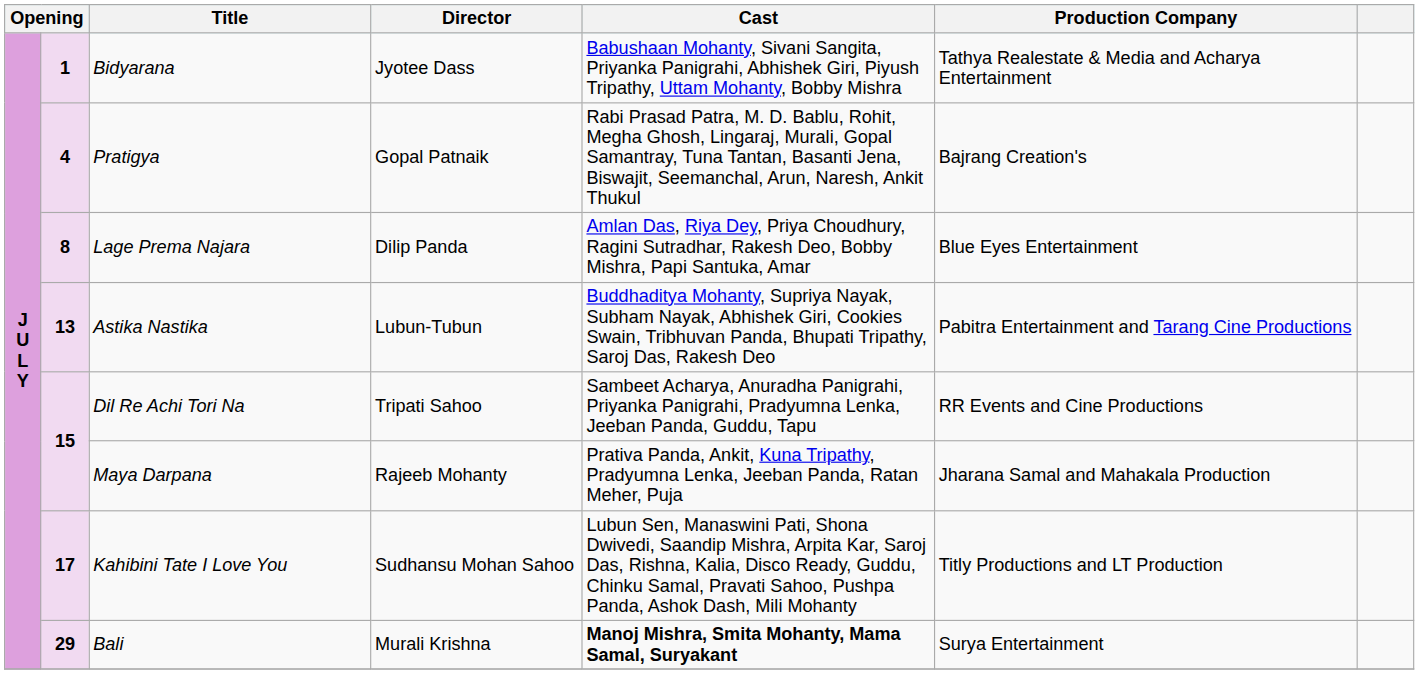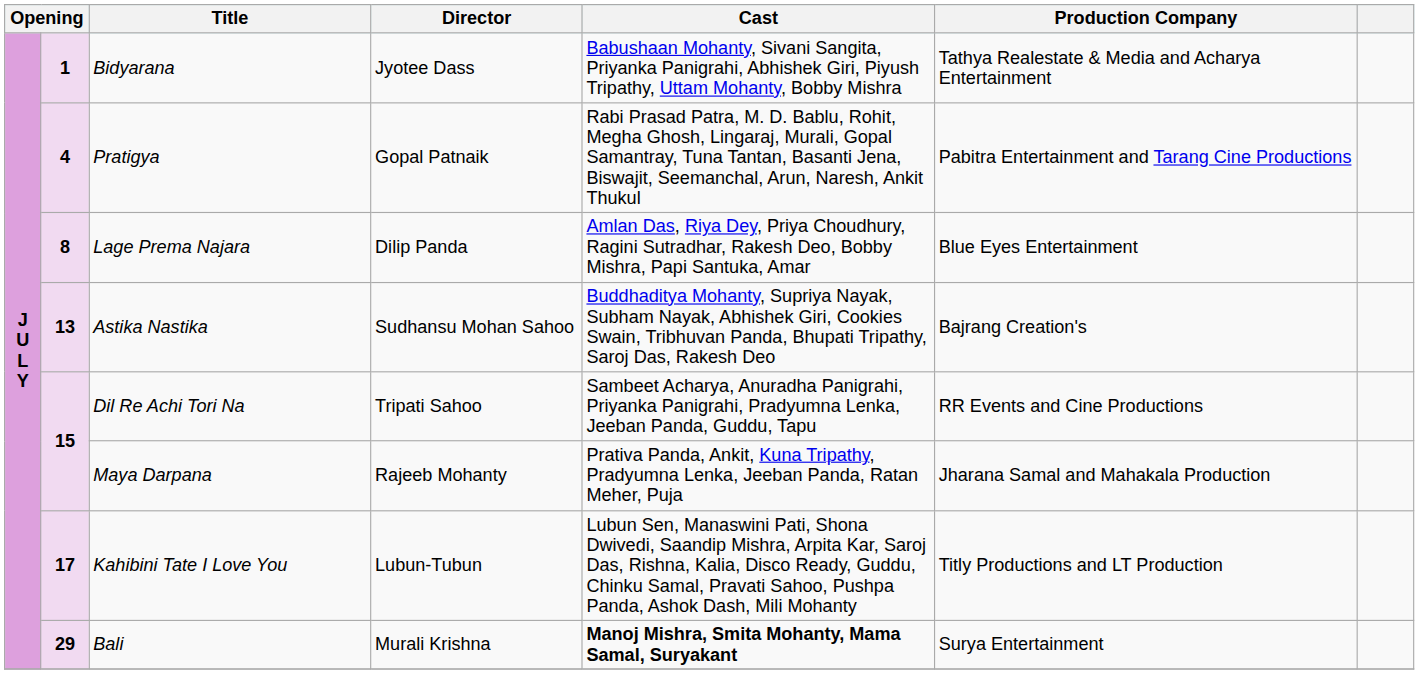Pratigya | Production Company: Bajrang Creation's -> Pabitra Entertainment and Tarang Cine Productions
Astika Nastika | Director: Lubun-Tubun -> Sudhansu Mohan Sahoo
Astika Nastika | Production Company: Pabitra Entertainment and Tarang Cine Productions -> Bajrang Creation's
Kahibini Tate I Love You | Director: Sudhansu Mohan Sahoo -> Lubun-Tubun
